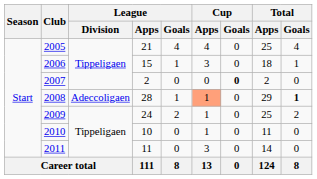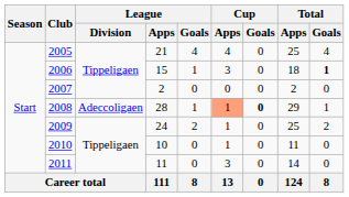2006 | Total / Goals: normal -> bold
2007 | Cup / Goals: bold -> normal
2008 | Cup / Goals: normal -> bold
2008 | Total / Goals: bold -> normal
